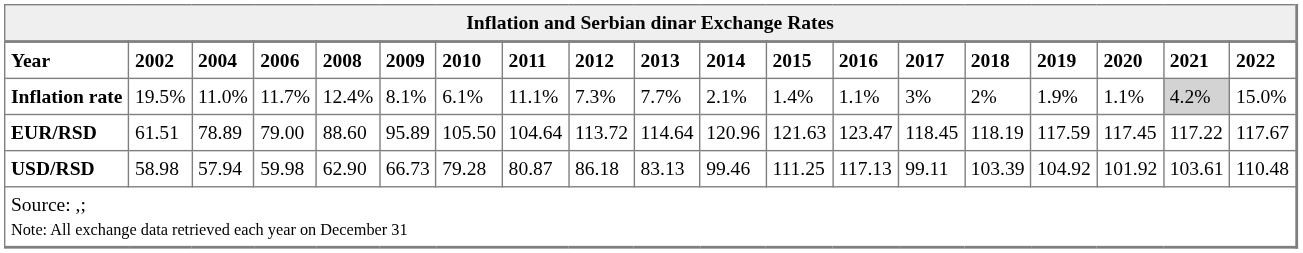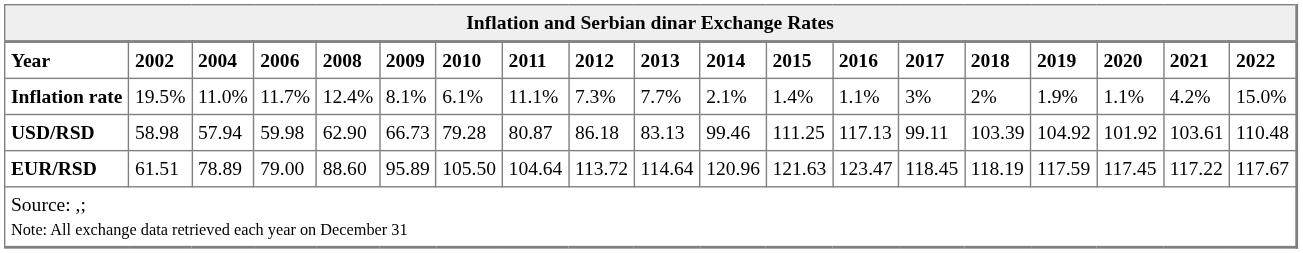Inflation rate | 2021: lightgrey background -> no background
rows swapped: USD/RSD <-> EUR/RSD
